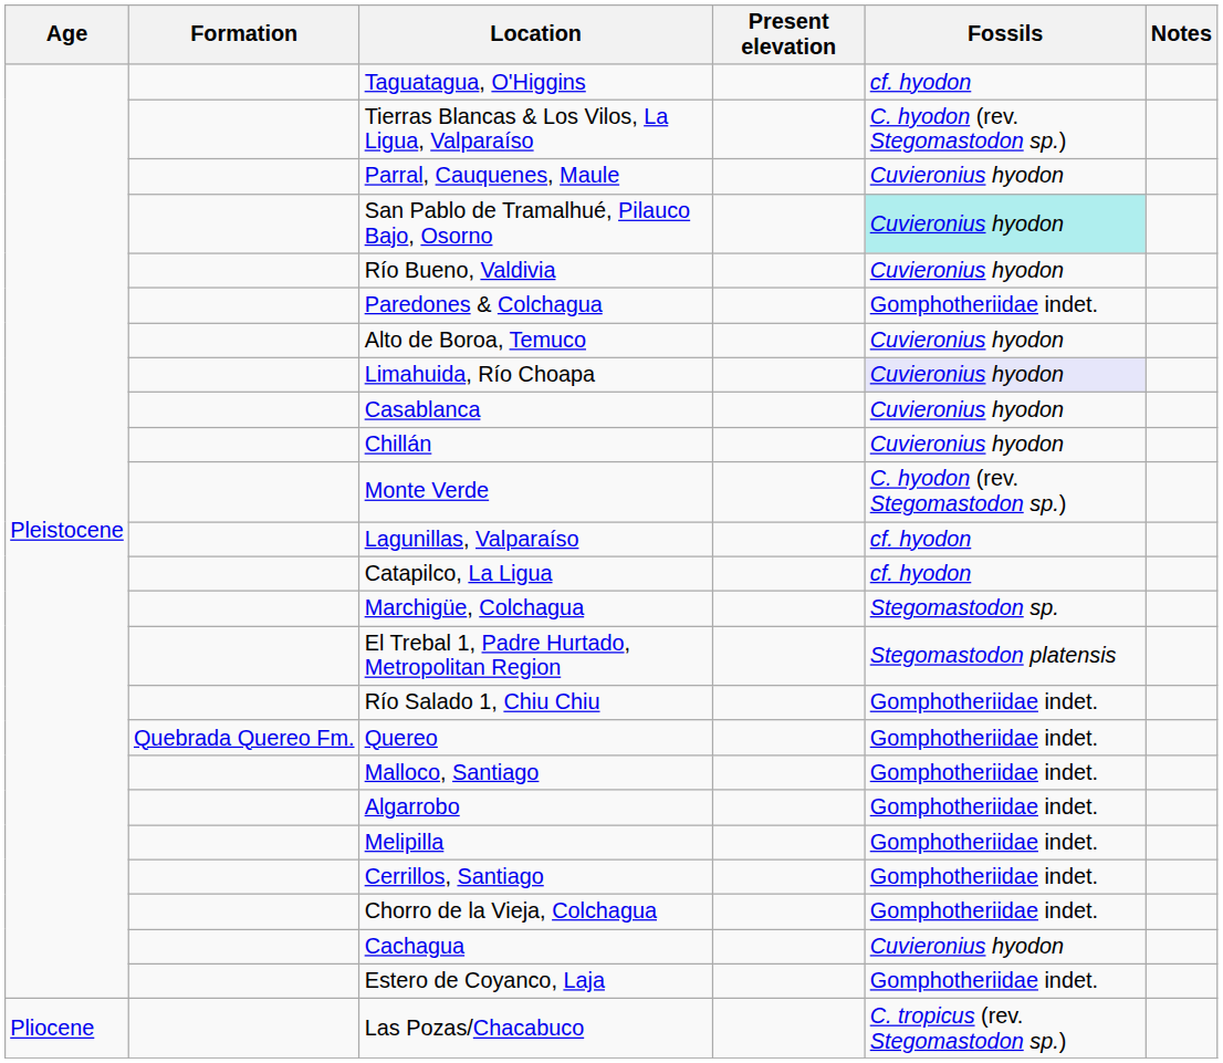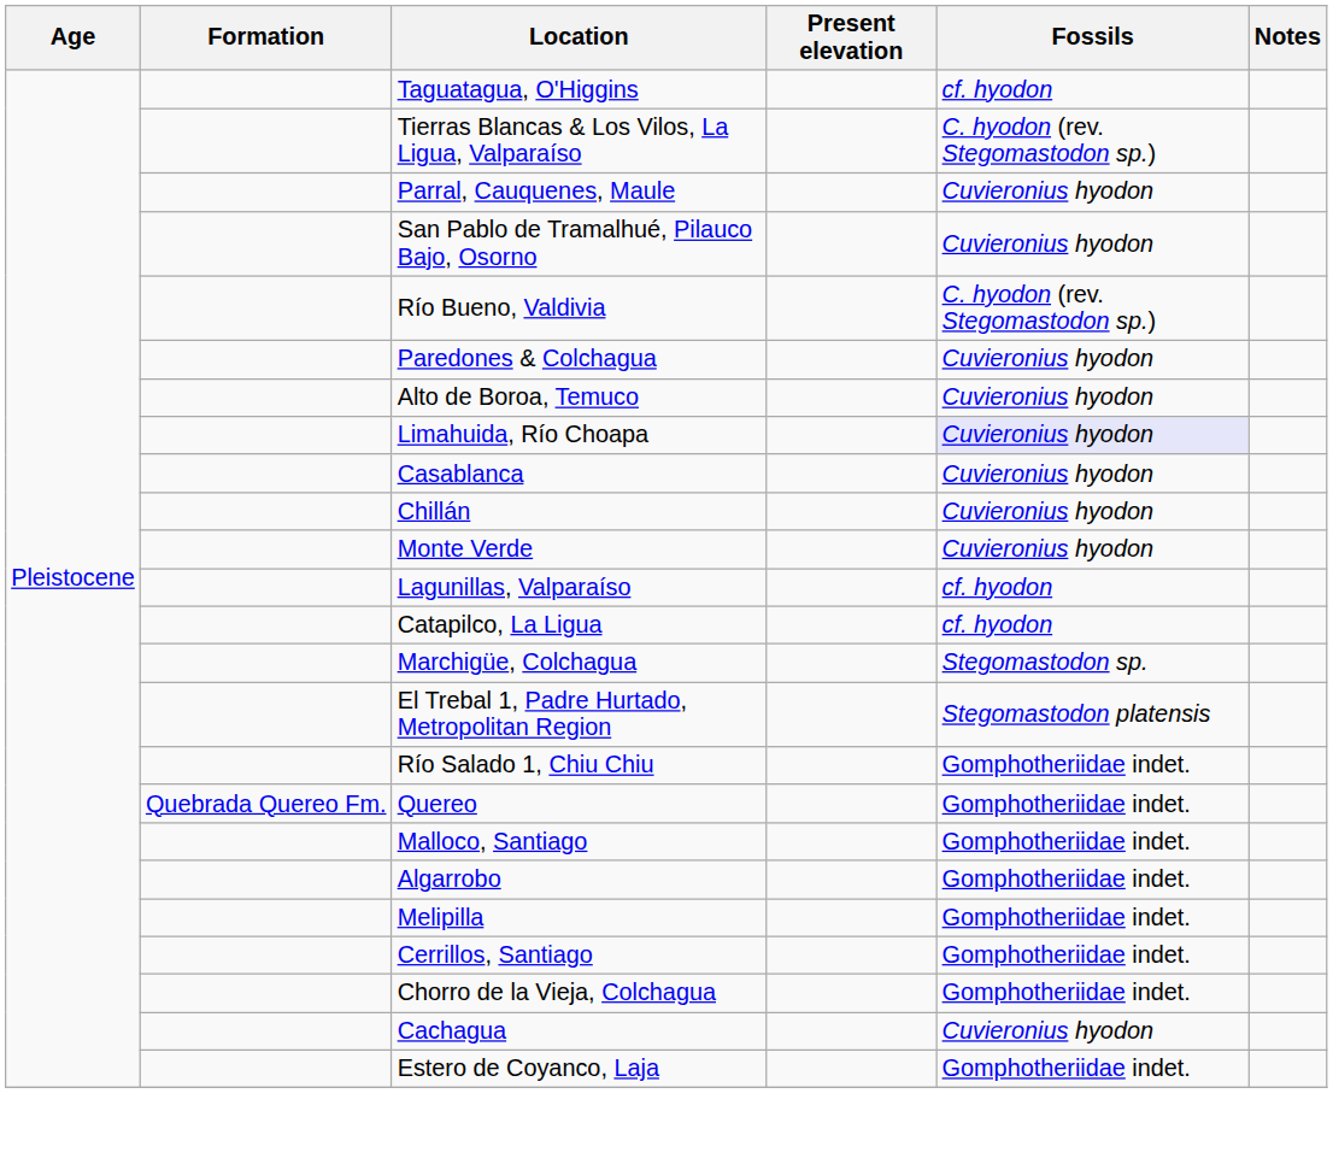San Pablo de Tramalhué, Pilauco Bajo, Osorno | Fossils: paleturquoise background -> no background
Río Bueno, Valdivia | Fossils: Cuvieronius hyodon -> C. hyodon (rev. Stegomastodon sp.)
Paredones & Colchagua | Fossils: Gomphotheriidae indet. -> Cuvieronius hyodon
Monte Verde | Fossils: C. hyodon (rev. Stegomastodon sp.) -> Cuvieronius hyodon
- row: Pliocene | Las Pozas/Chacabuco | C. tropicus (rev. Stegomastodon sp.)
